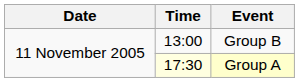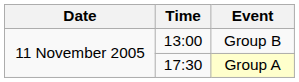Group A | Time: lightyellow background -> no background
